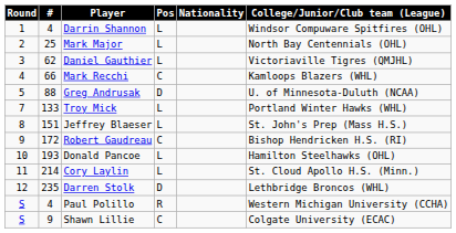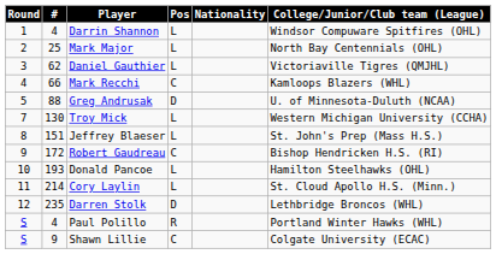Troy Mick | #: 133 -> 130
Troy Mick | College/Junior/Club team (League): Portland Winter Hawks (WHL) -> Western Michigan University (CCHA)
Paul Polillo | College/Junior/Club team (League): Western Michigan University (CCHA) -> Portland Winter Hawks (WHL)
